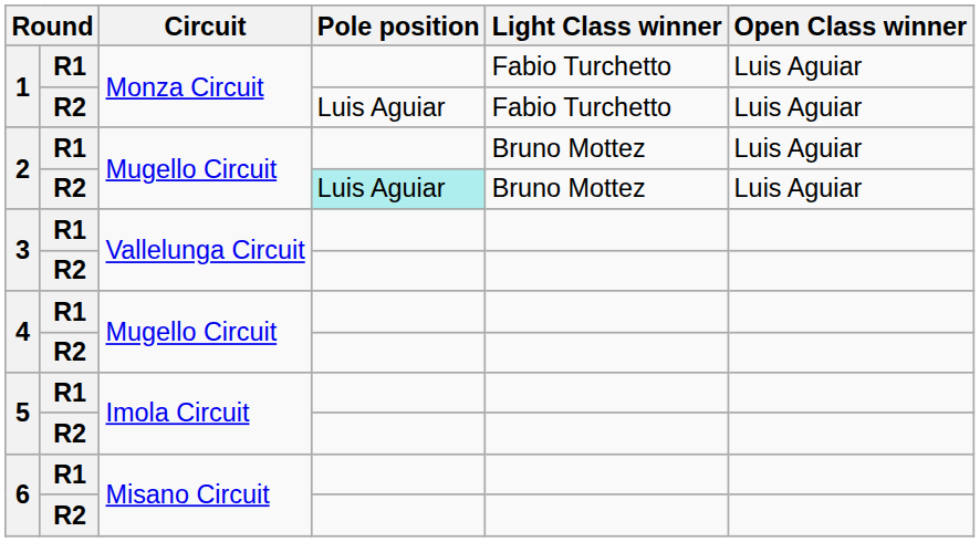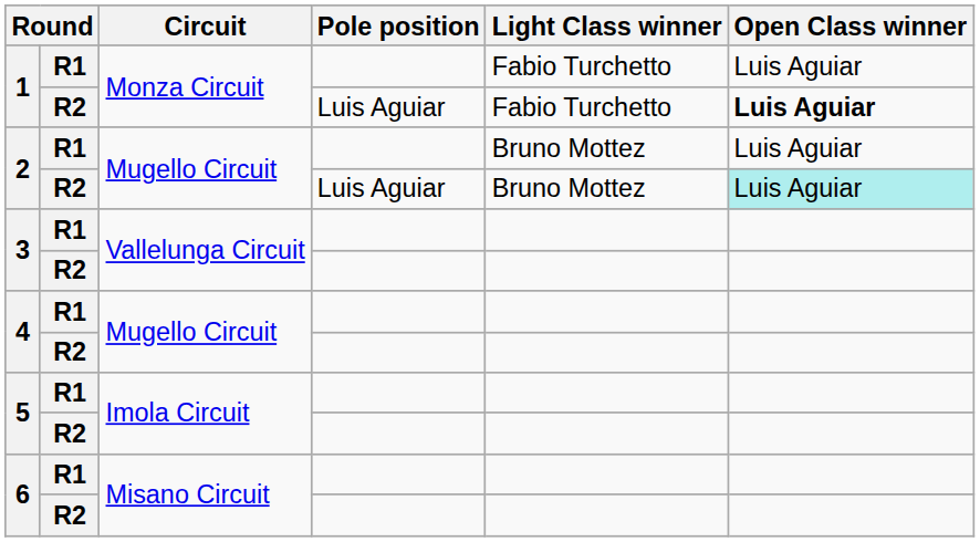1 / R2 | Open Class winner: normal -> bold
2 / R2 | Pole position: paleturquoise background -> no background
2 / R2 | Open Class winner: no background -> paleturquoise background
